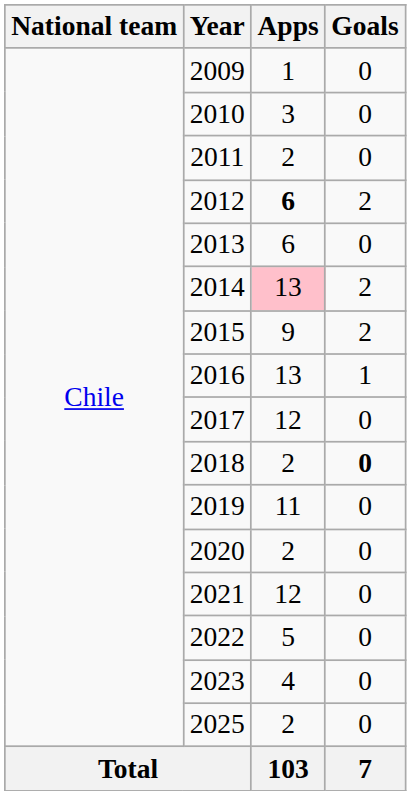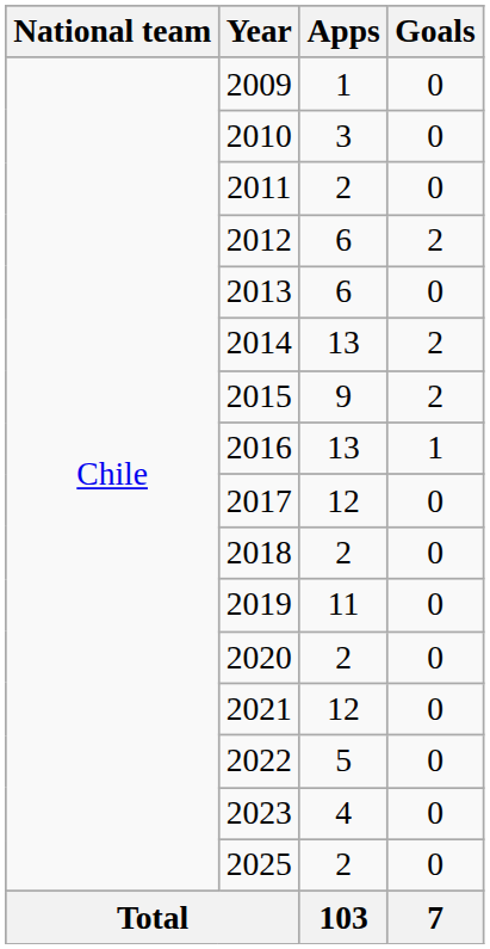2012 | Apps: bold -> normal
2014 | Apps: pink background -> no background
2018 | Goals: bold -> normal
